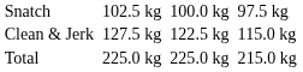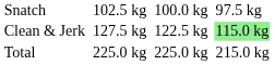Clean & Jerk | column 4: no background -> lightgreen background
